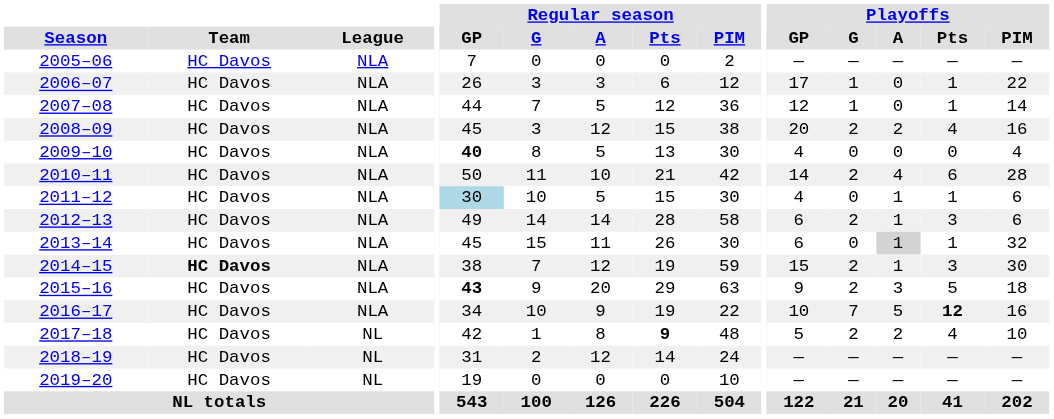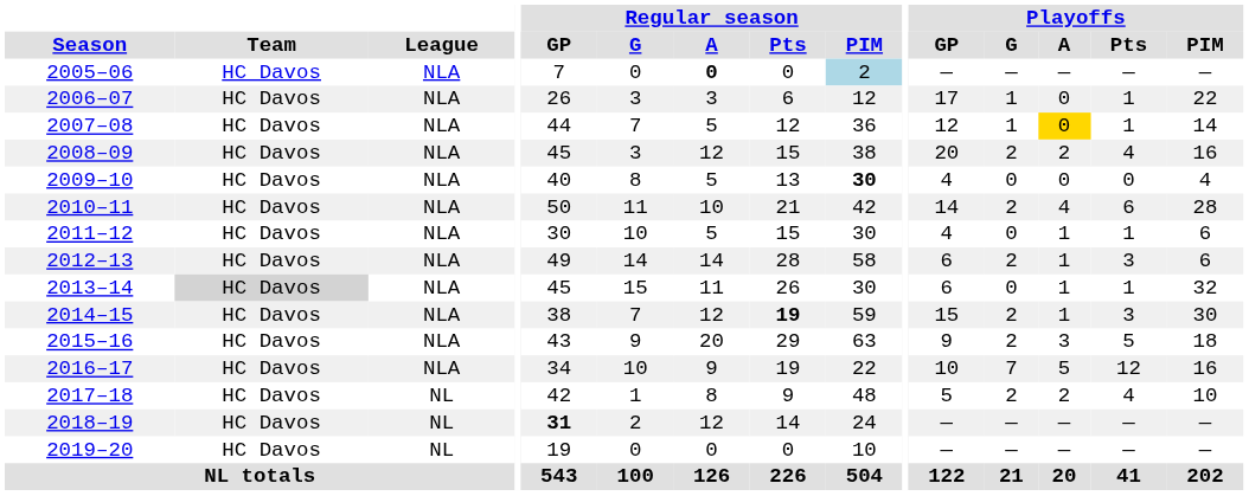2005–06 | Regular season / A: normal -> bold
2005–06 | Regular season / PIM: no background -> lightblue background
2007–08 | Playoffs / A: no background -> gold background
2009–10 | Regular season / GP: bold -> normal
2009–10 | Regular season / PIM: normal -> bold
2011–12 | Regular season / GP: lightblue background -> no background
2013–14 | Team: no background -> lightgrey background
2013–14 | Playoffs / A: lightgrey background -> no background
2014–15 | Team: bold -> normal
2014–15 | Regular season / Pts: normal -> bold
2015–16 | Regular season / GP: bold -> normal
2016–17 | Playoffs / Pts: bold -> normal
2017–18 | Regular season / Pts: bold -> normal
2018–19 | Regular season / GP: normal -> bold
